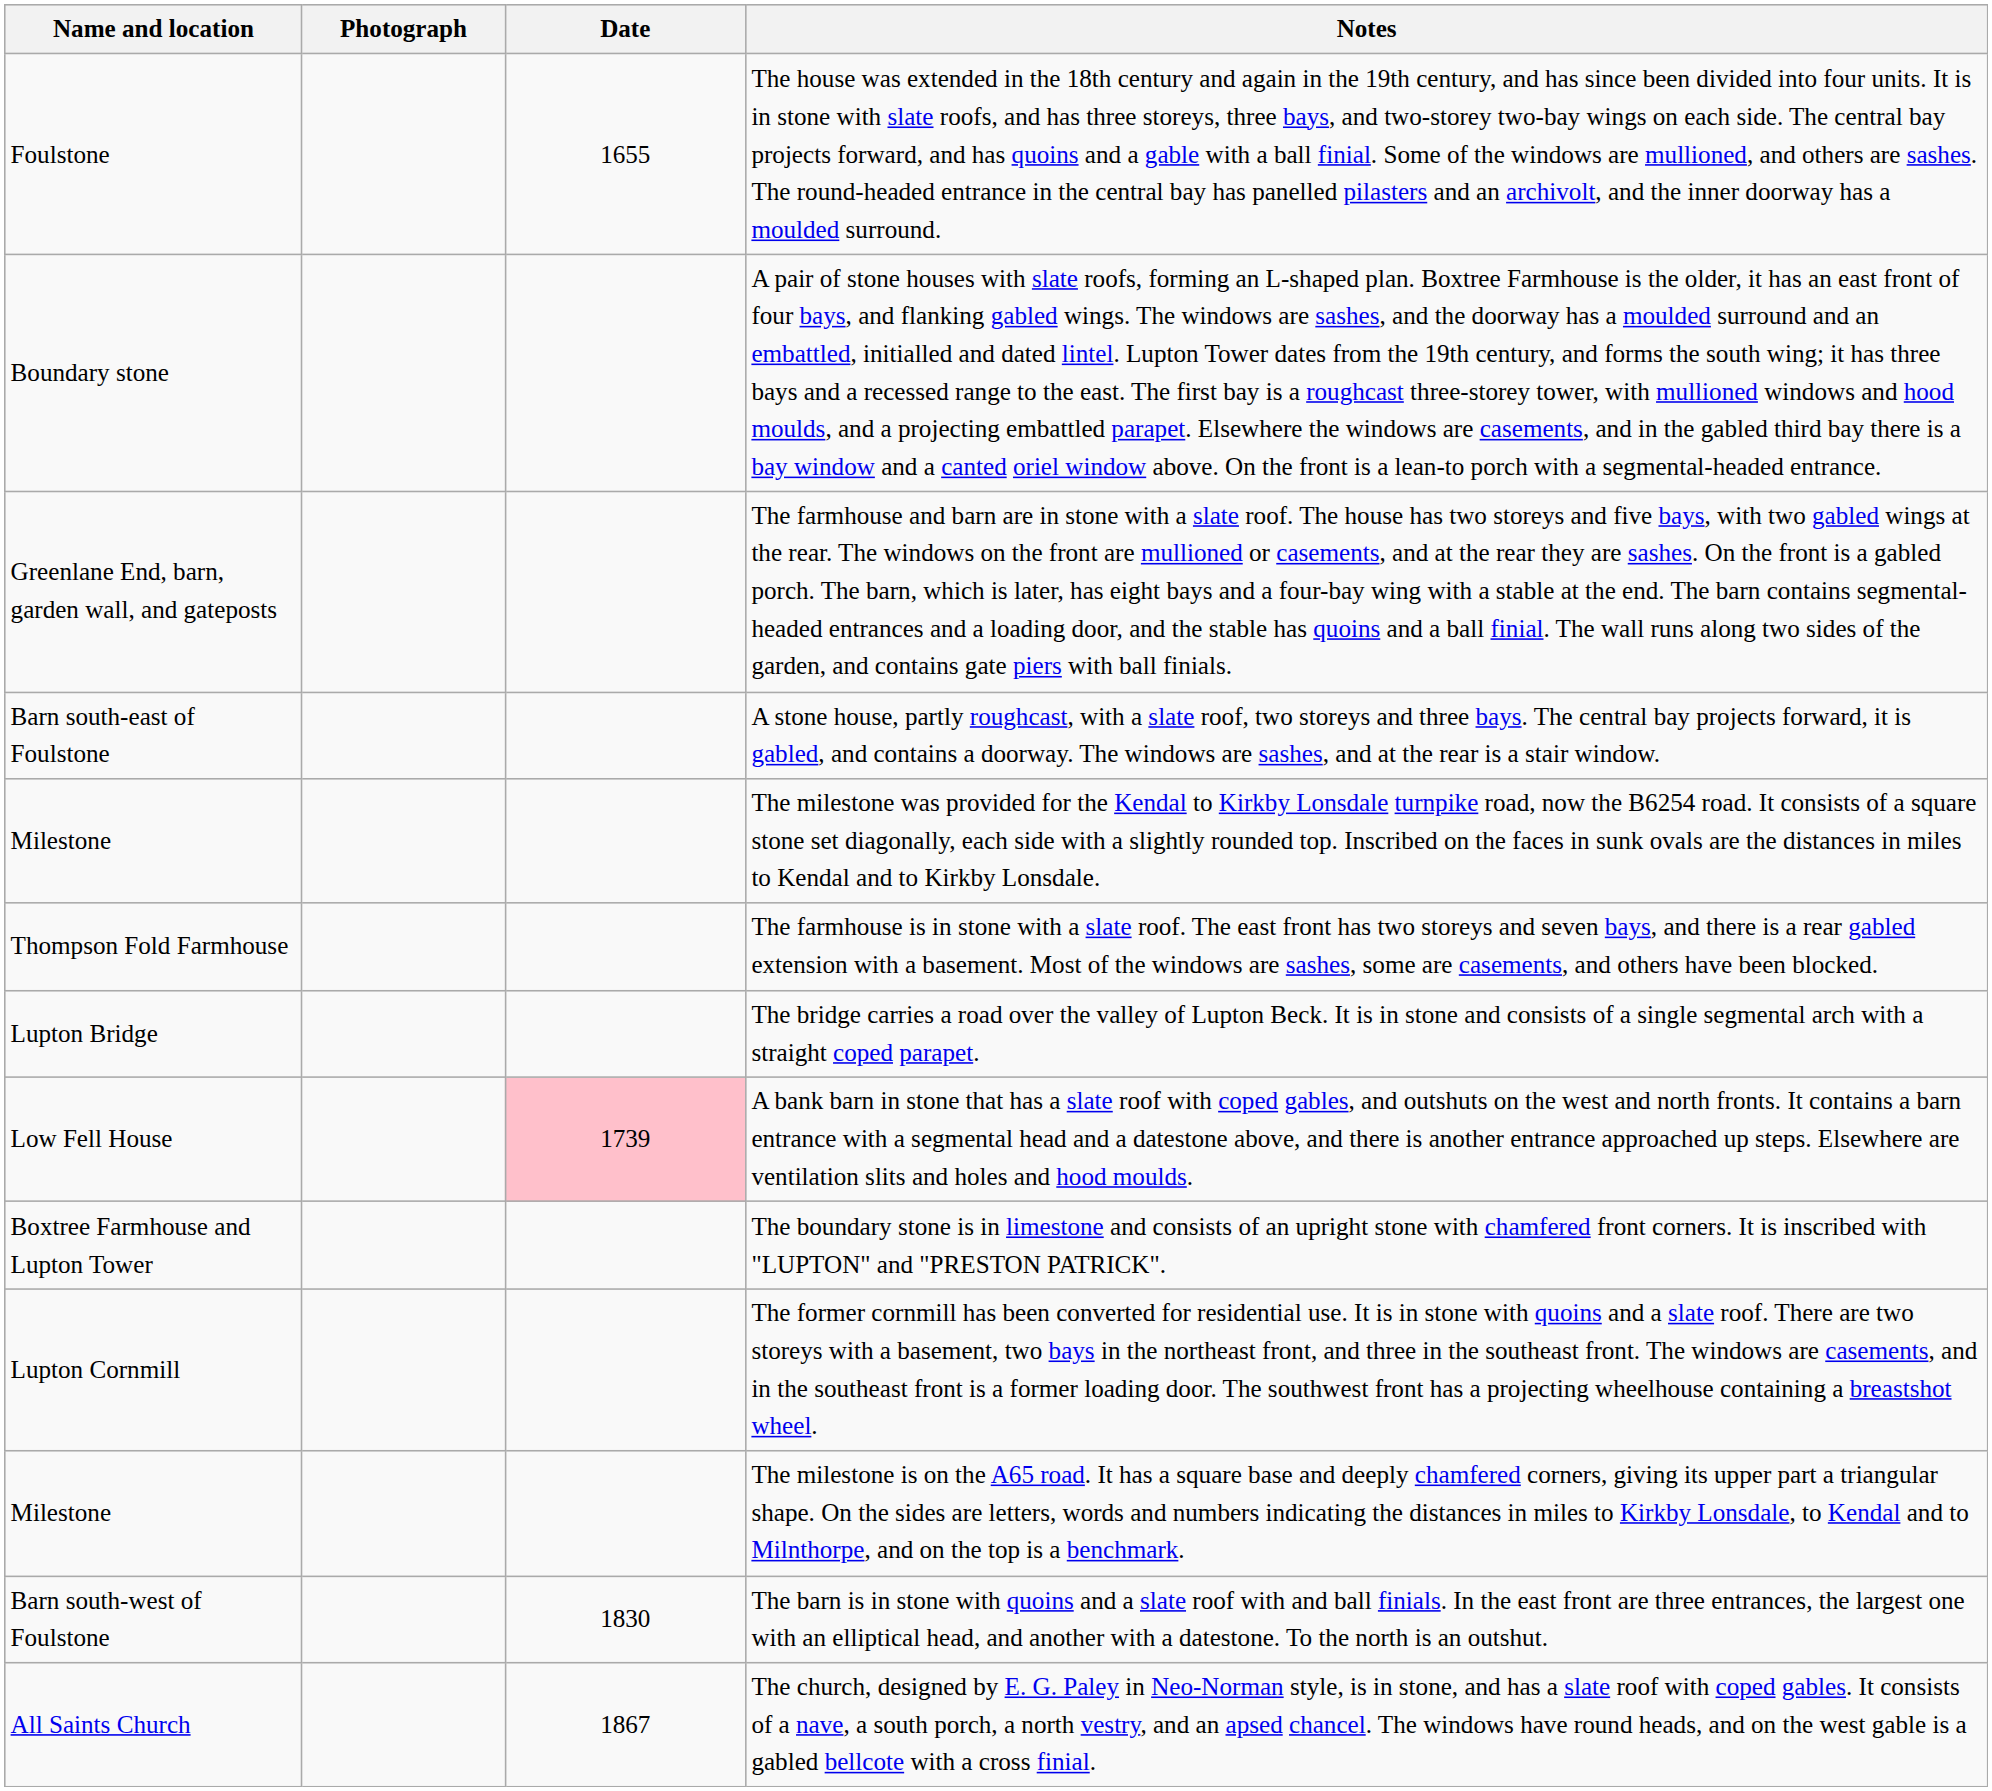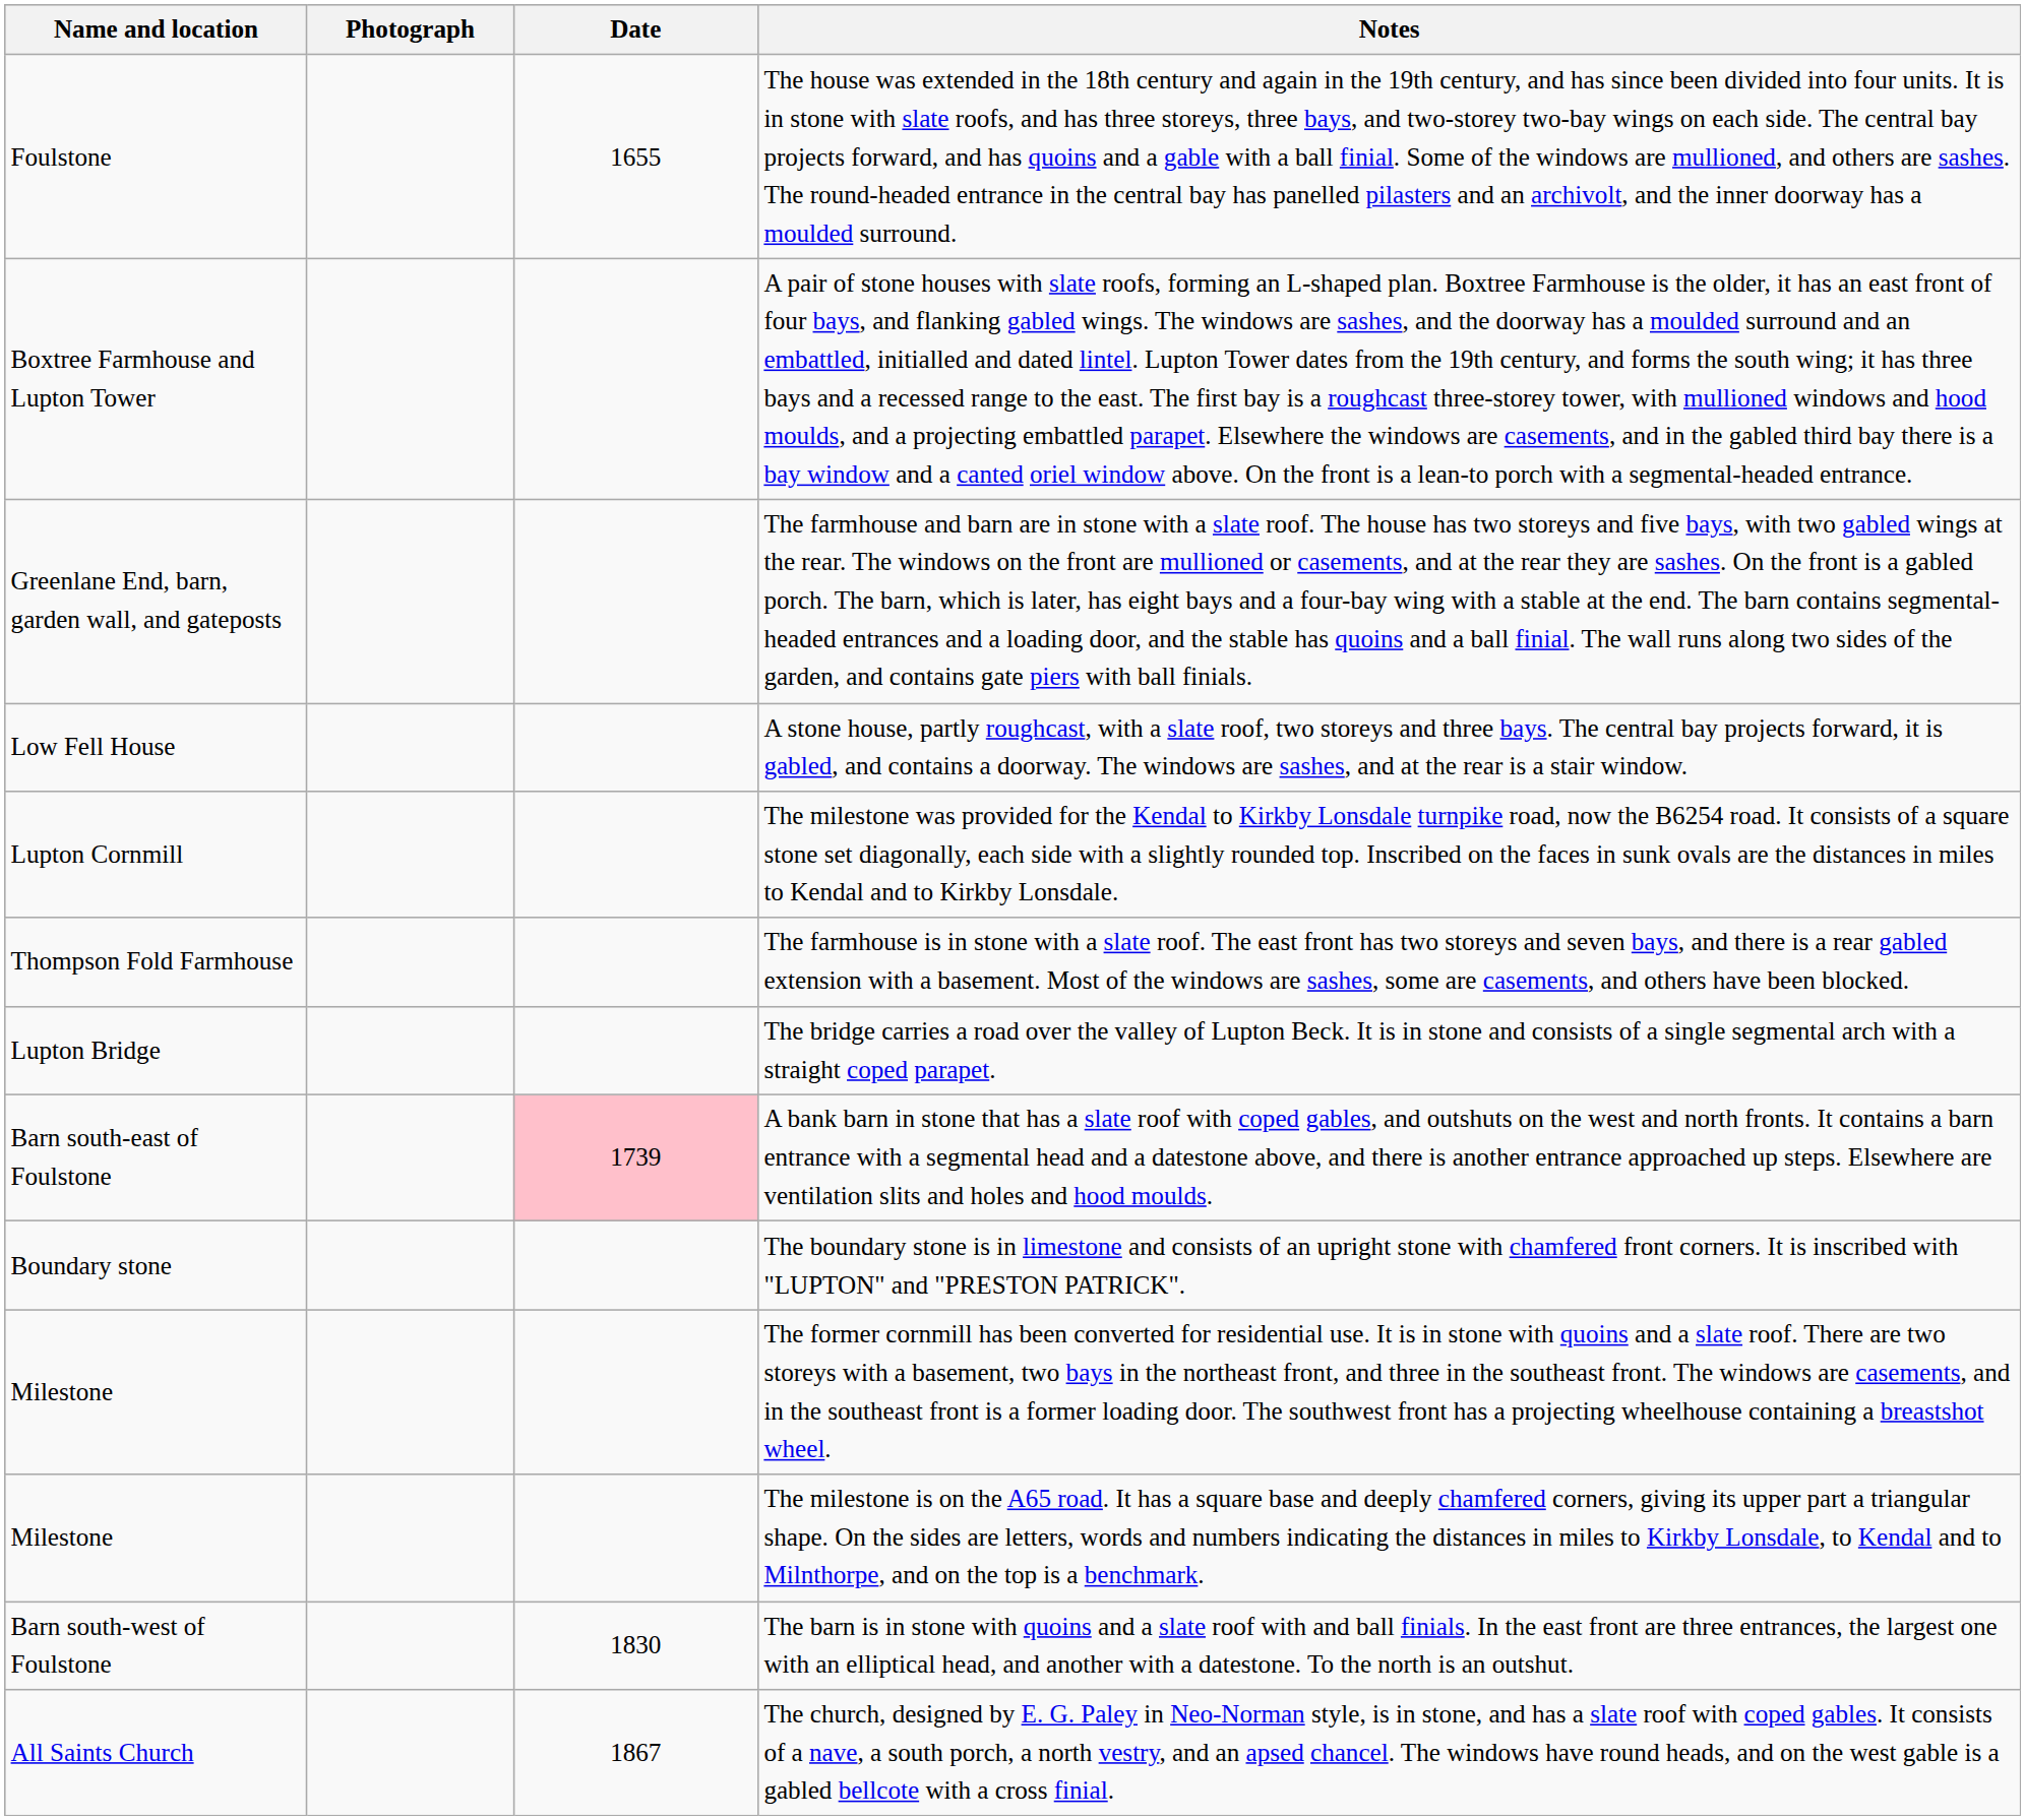row 3 | Name and location: Boundary stone -> Boxtree Farmhouse and Lupton Tower
row 5 | Name and location: Barn south-east of Foulstone -> Low Fell House
row 6 | Name and location: Milestone -> Lupton Cornmill
row 9 | Name and location: Low Fell House -> Barn south-east of Foulstone
row 10 | Name and location: Boxtree Farmhouse and Lupton Tower -> Boundary stone
row 11 | Name and location: Lupton Cornmill -> Milestone
